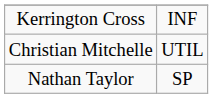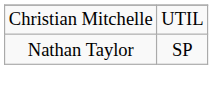- row: Kerrington Cross | INF
